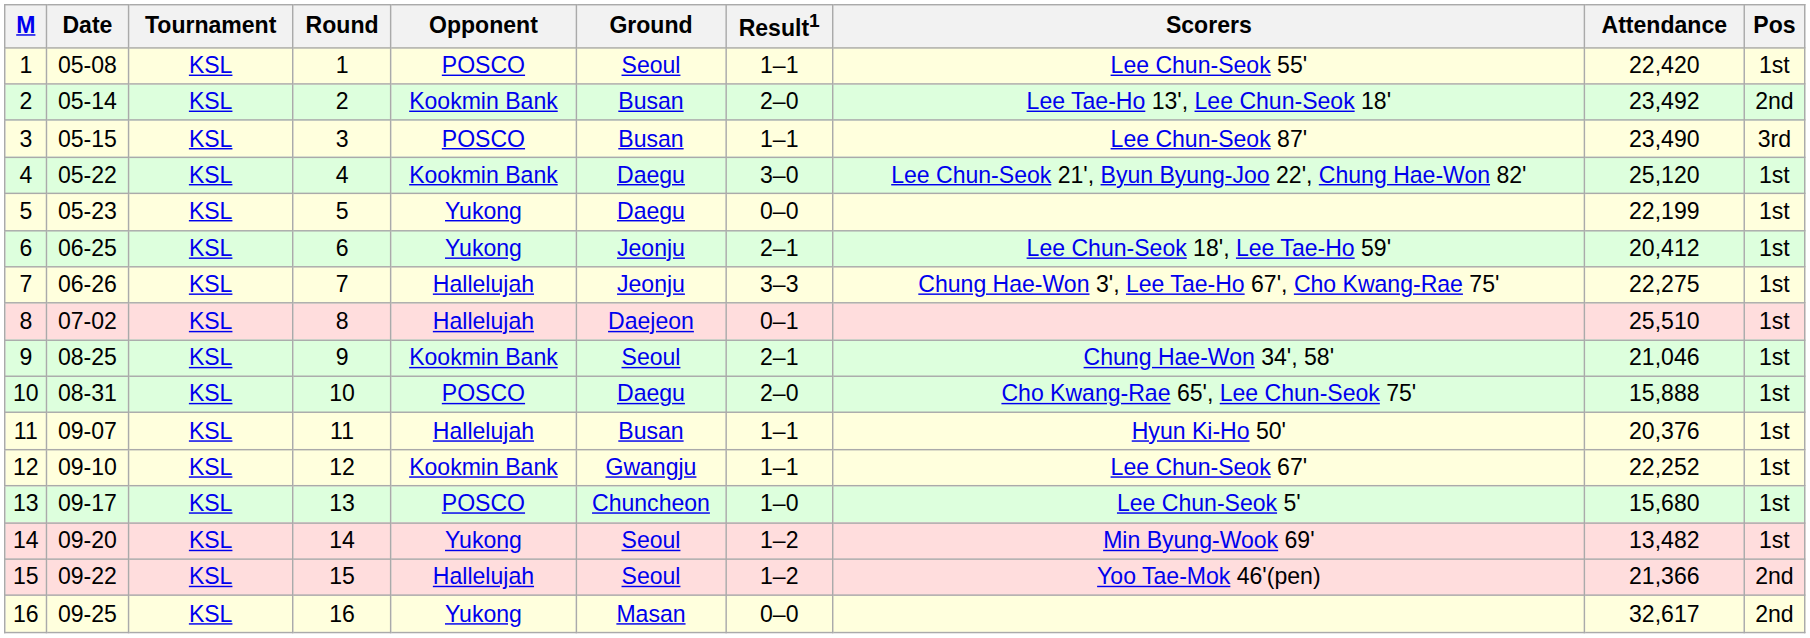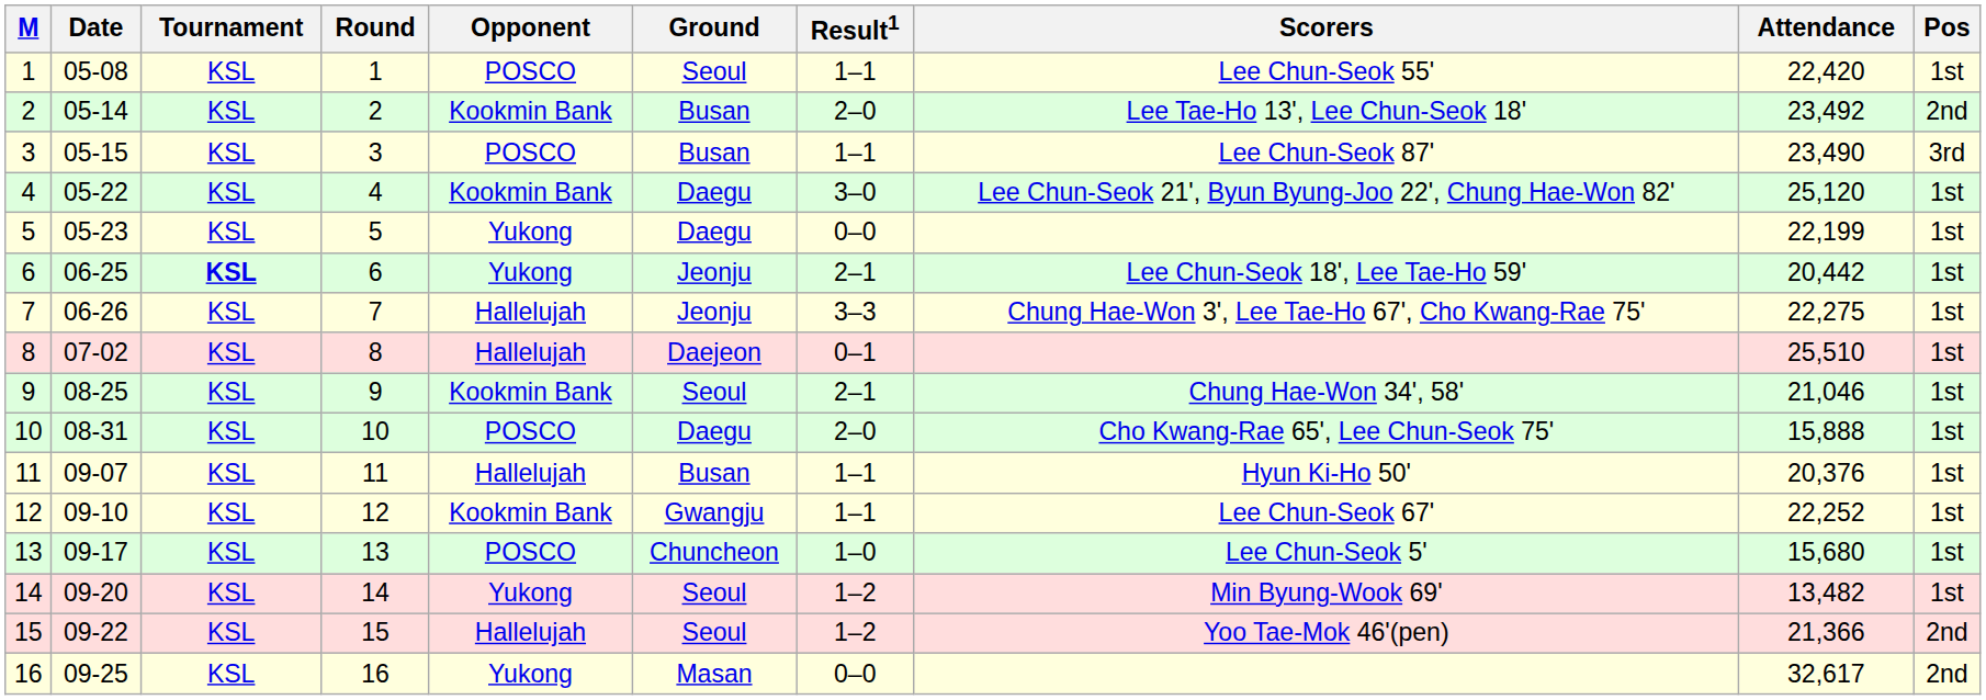row 7 | Tournament: normal -> bold
row 7 | Attendance: 20,412 -> 20,442
